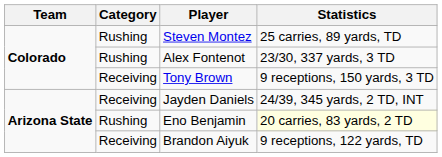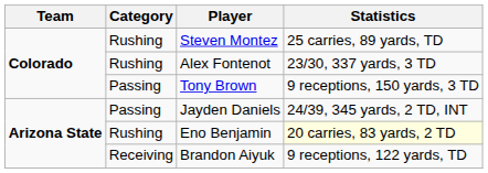Tony Brown | Category: Receiving -> Passing
Jayden Daniels | Category: Receiving -> Passing
